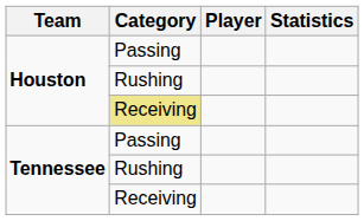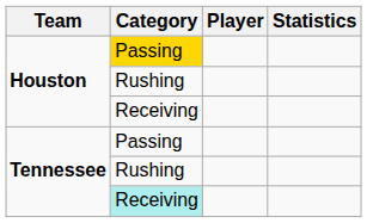Houston / Passing | Category: no background -> gold background
Houston / Receiving | Category: khaki background -> no background
Tennessee / Receiving | Category: no background -> paleturquoise background
